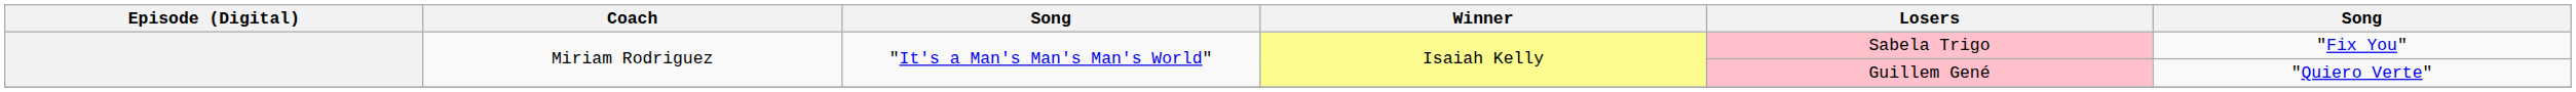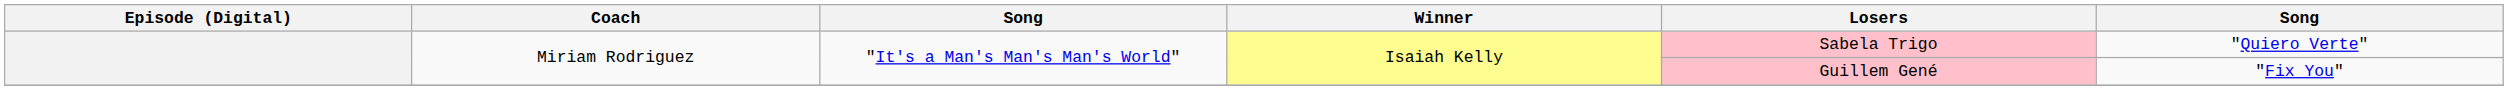row 2 | column 6: "Fix You" -> "Quiero Verte"
row 3 | column 6: "Quiero Verte" -> "Fix You"
